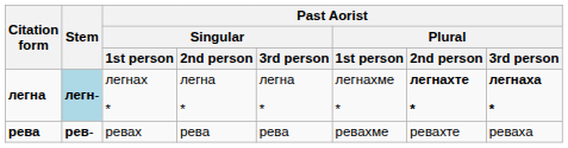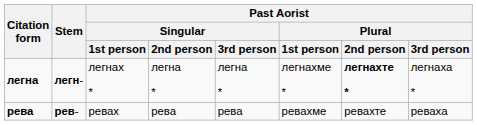легна | Stem: lightblue background -> no background
легна | Past Aorist / Plural / 3rd person: bold -> normal
